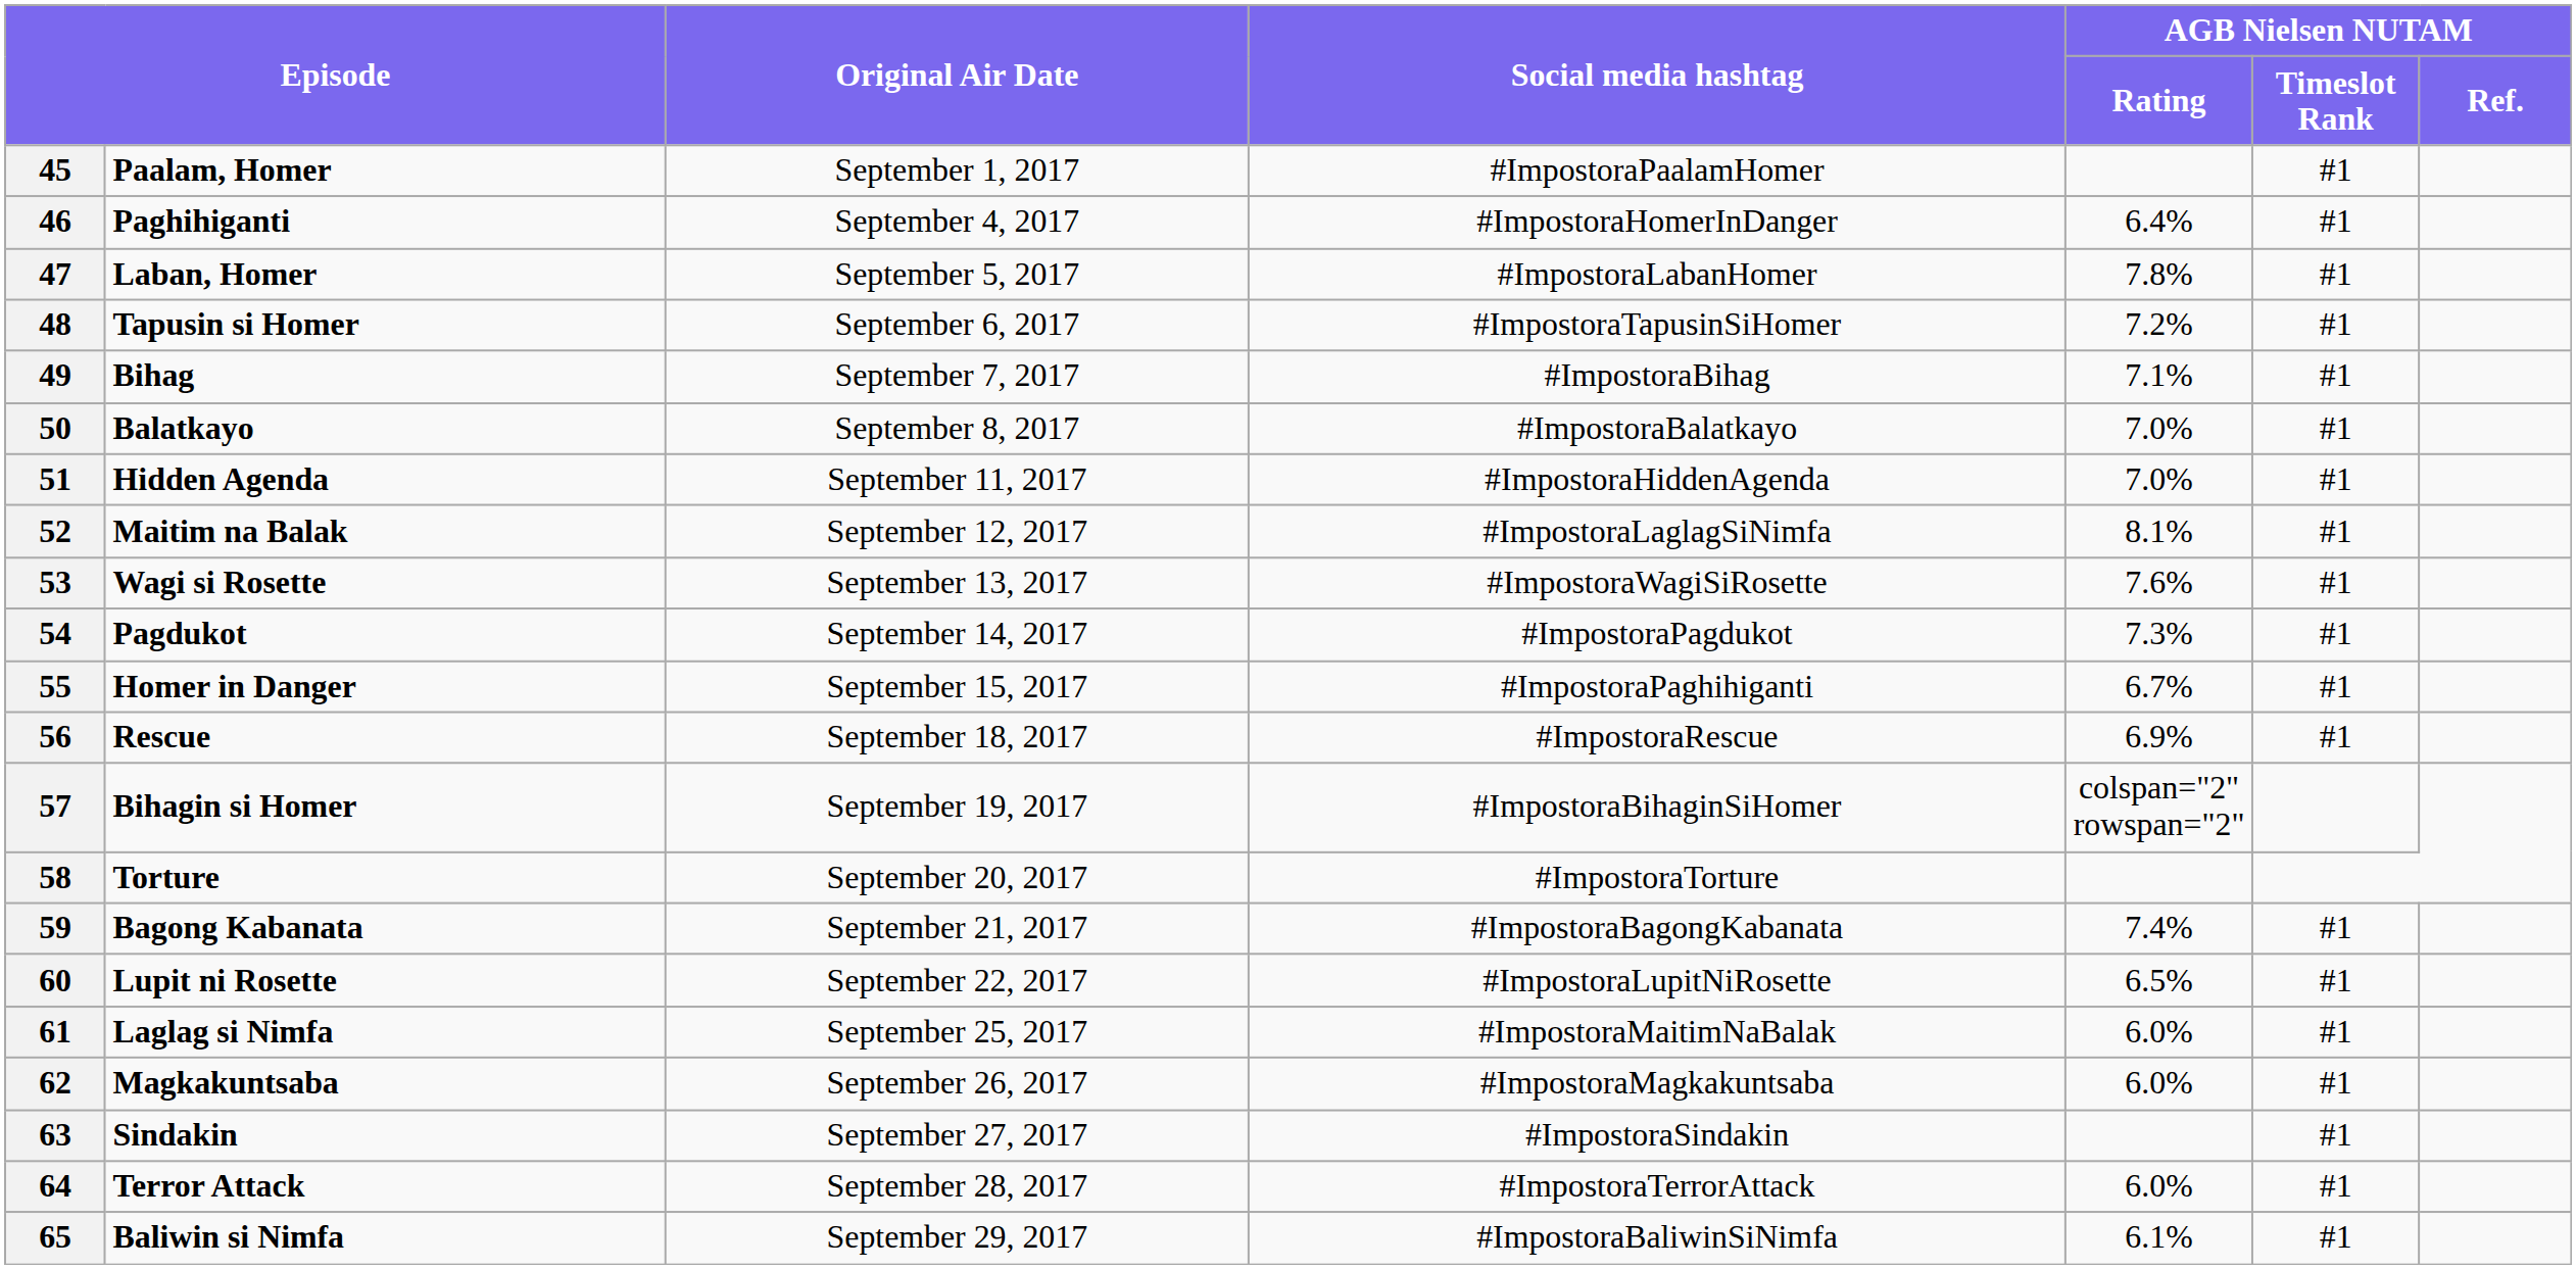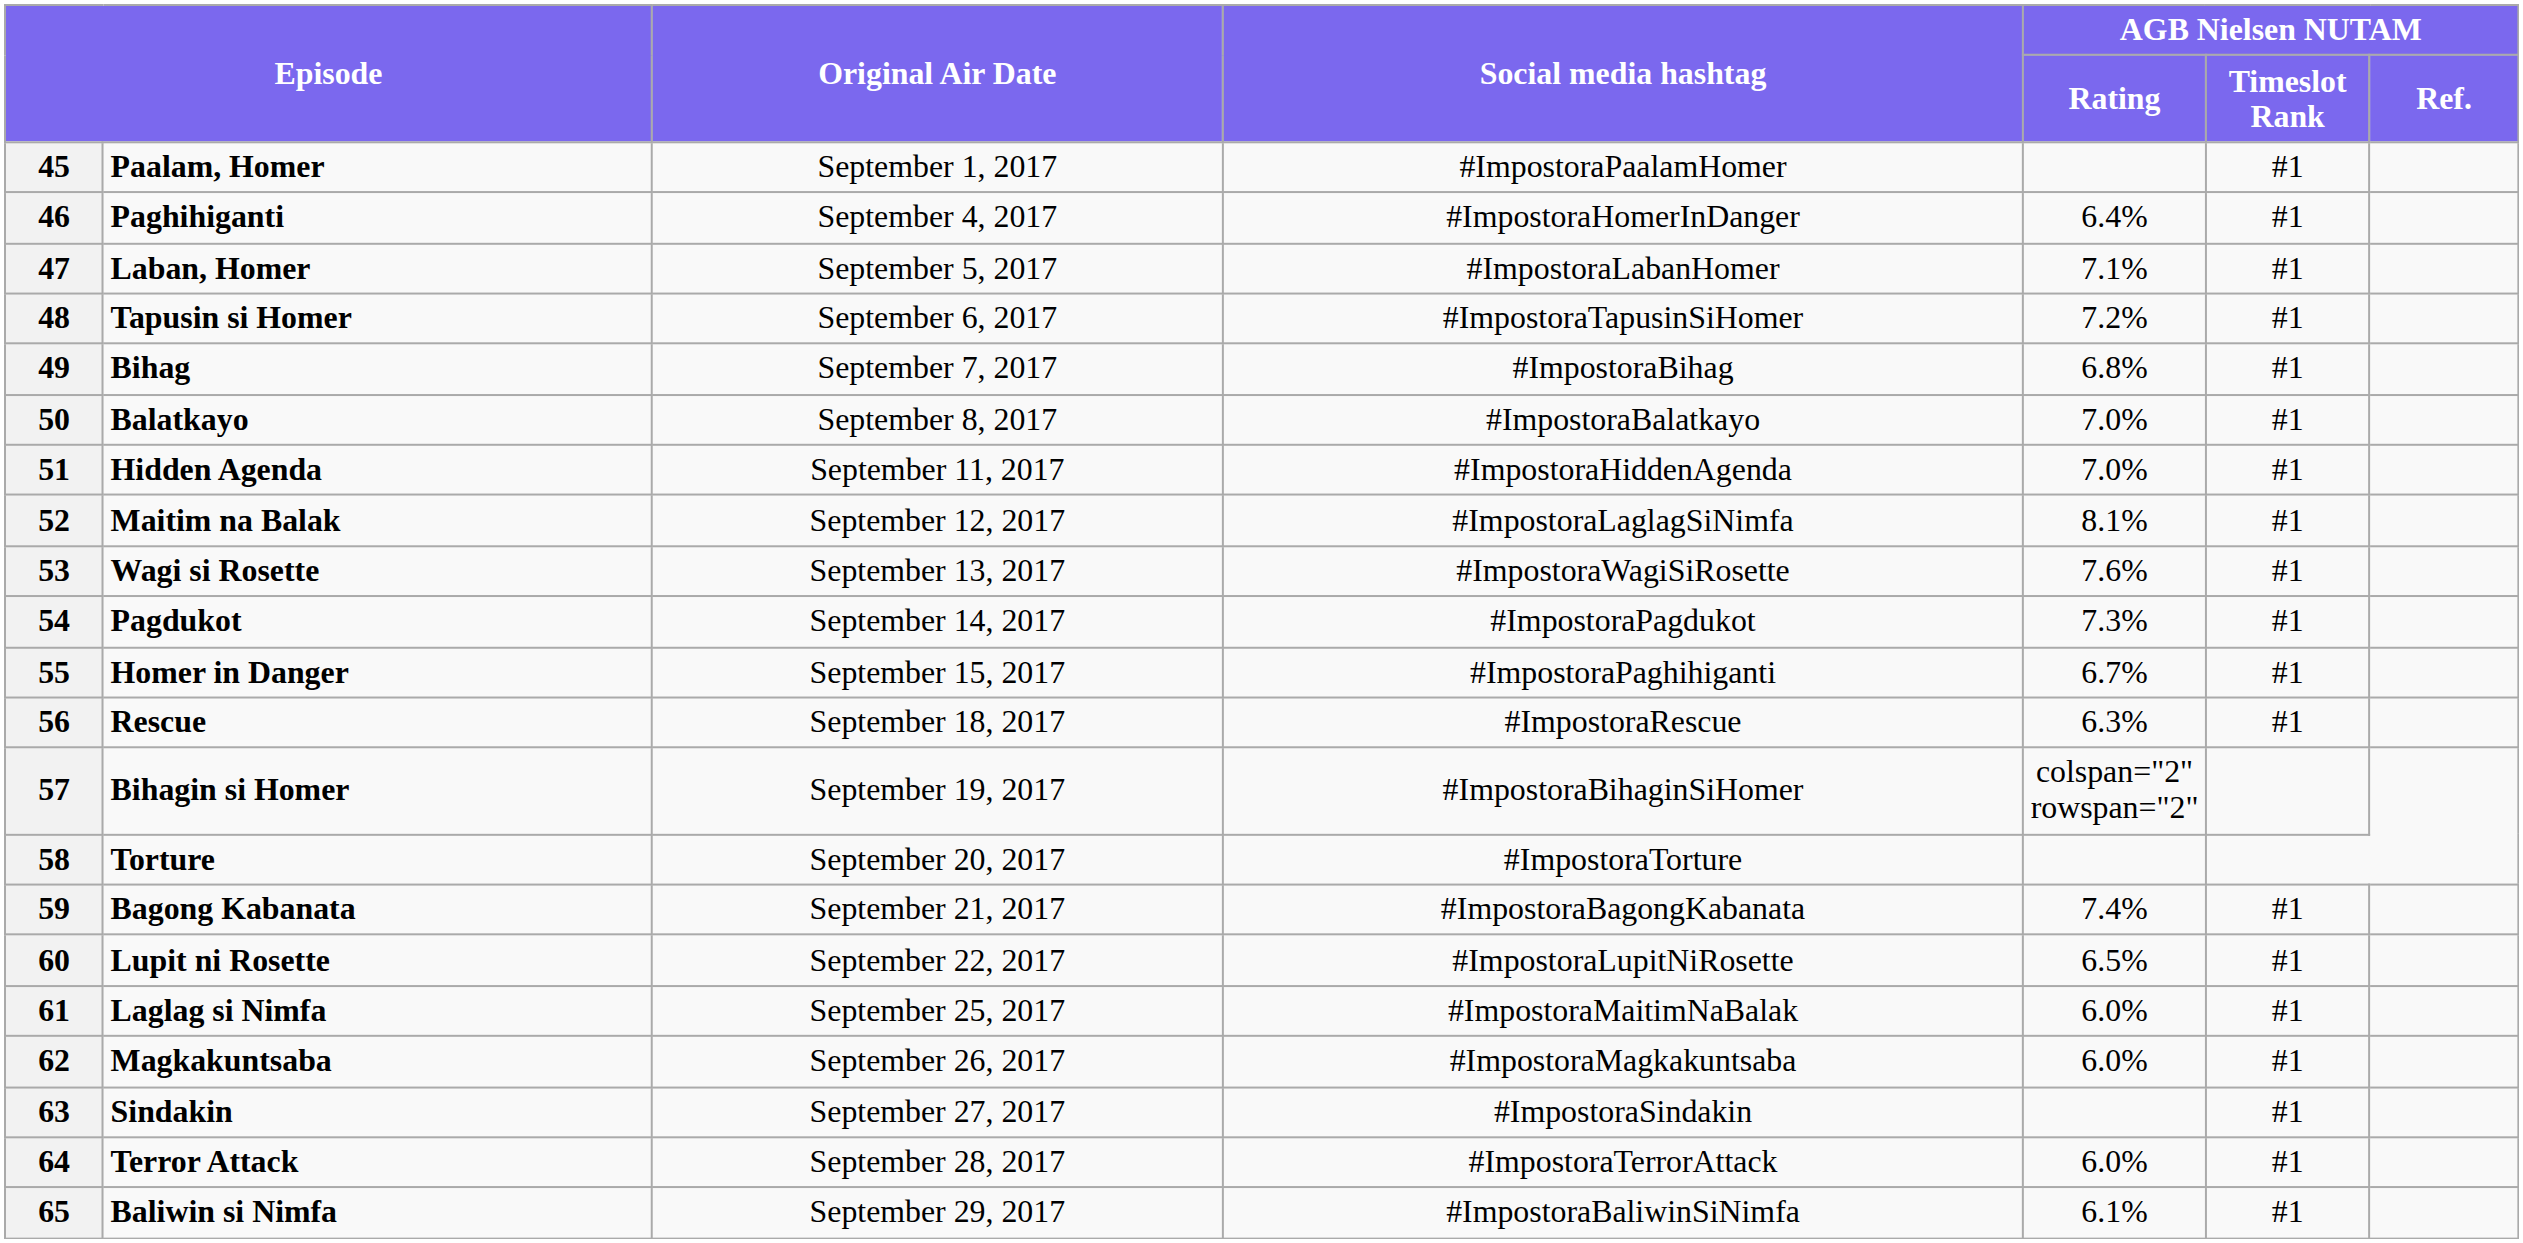47 | AGB Nielsen NUTAM / Rating: 7.8% -> 7.1%
49 | AGB Nielsen NUTAM / Rating: 7.1% -> 6.8%
56 | AGB Nielsen NUTAM / Rating: 6.9% -> 6.3%
